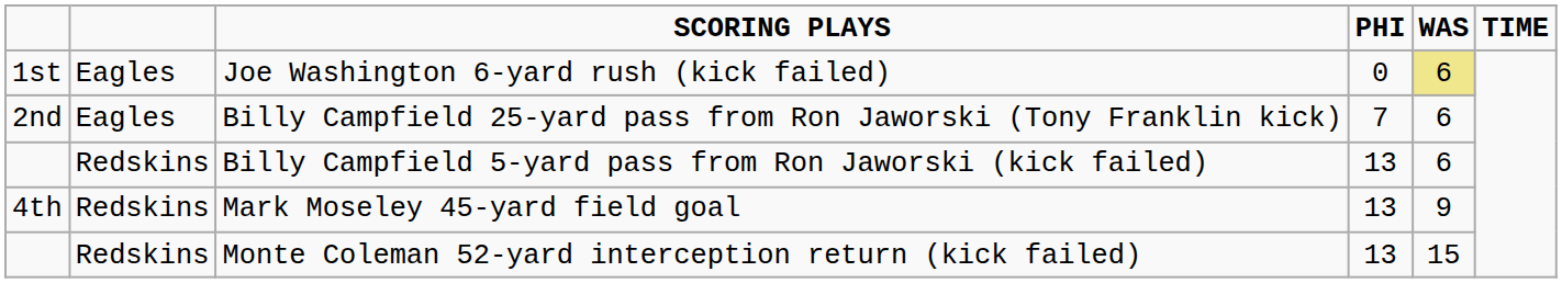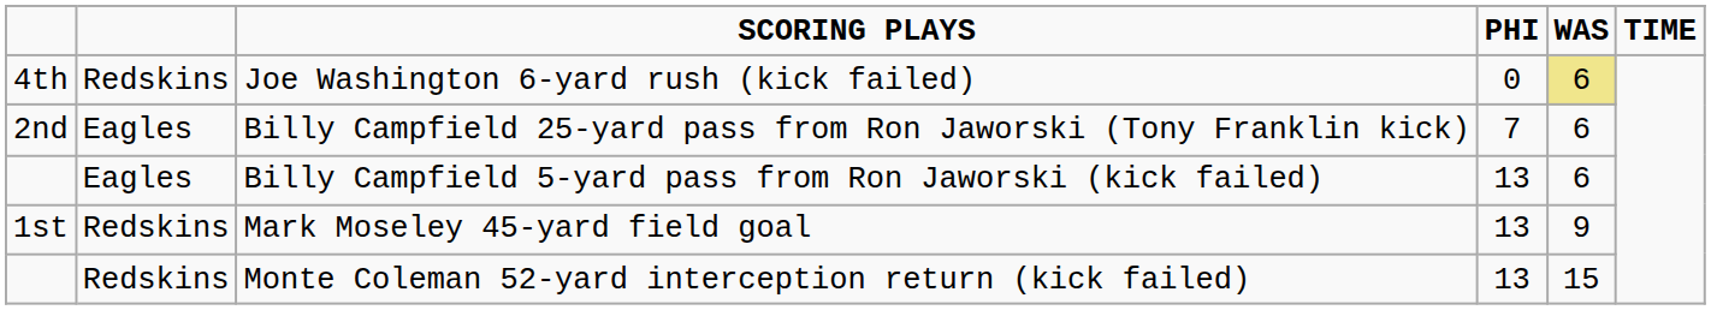Joe Washington 6-yard rush (kick failed) | column 1: 1st -> 4th
Joe Washington 6-yard rush (kick failed) | column 2: Eagles -> Redskins
Billy Campfield 5-yard pass from Ron Jaworski (kick failed) | column 2: Redskins -> Eagles
Mark Moseley 45-yard field goal | column 1: 4th -> 1st
